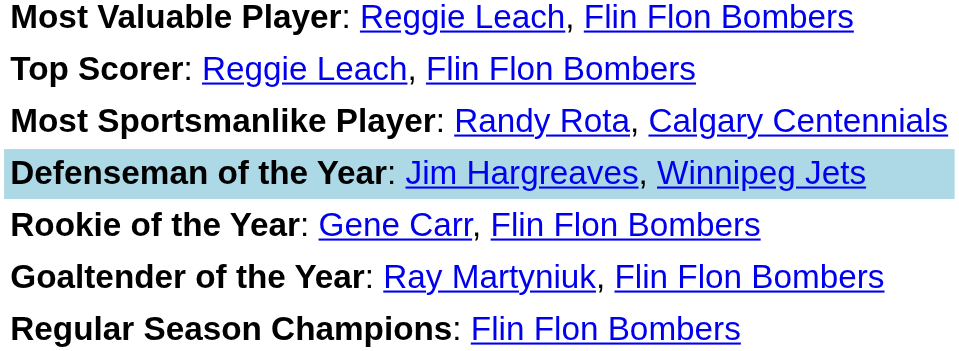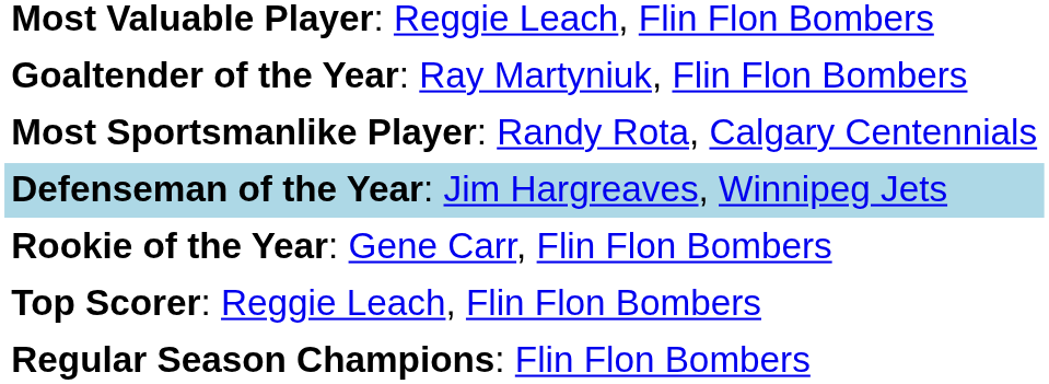row 2 | column 1: Top Scorer: Reggie Leach, Flin Flon Bombers -> Goaltender of the Year: Ray Martyniuk, Flin Flon Bombers
row 6 | column 1: Goaltender of the Year: Ray Martyniuk, Flin Flon Bombers -> Top Scorer: Reggie Leach, Flin Flon Bombers
